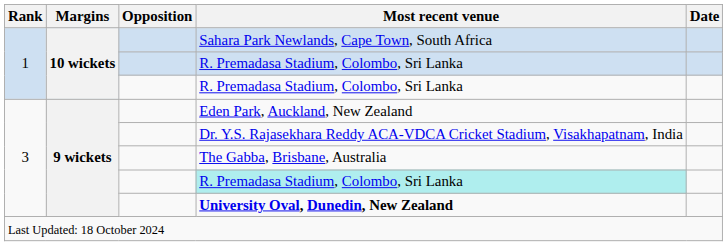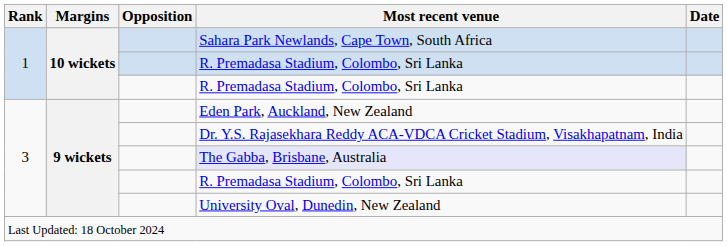The Gabba, Brisbane, Australia | Most recent venue: no background -> lavender background
3 / R. Premadasa Stadium, Colombo, Sri Lanka | Most recent venue: paleturquoise background -> no background
University Oval, Dunedin, New Zealand | Most recent venue: bold -> normal
